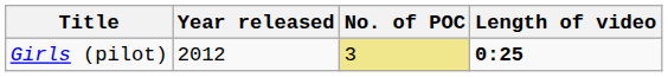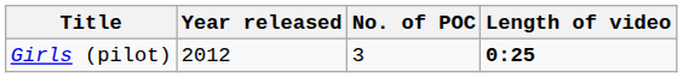Girls (pilot) | No. of POC: khaki background -> no background
